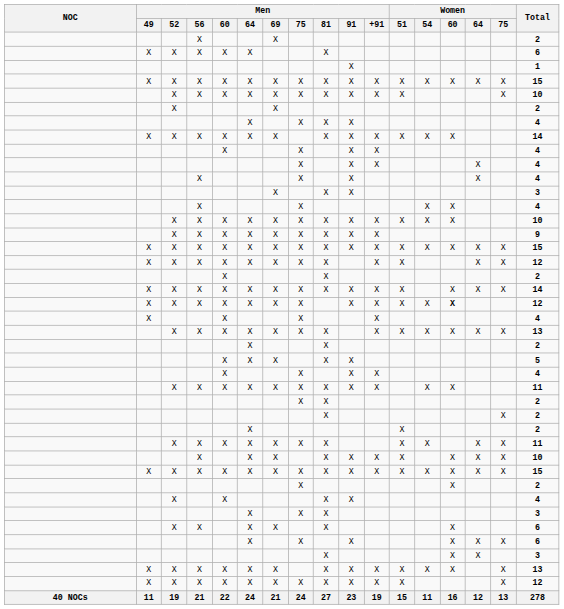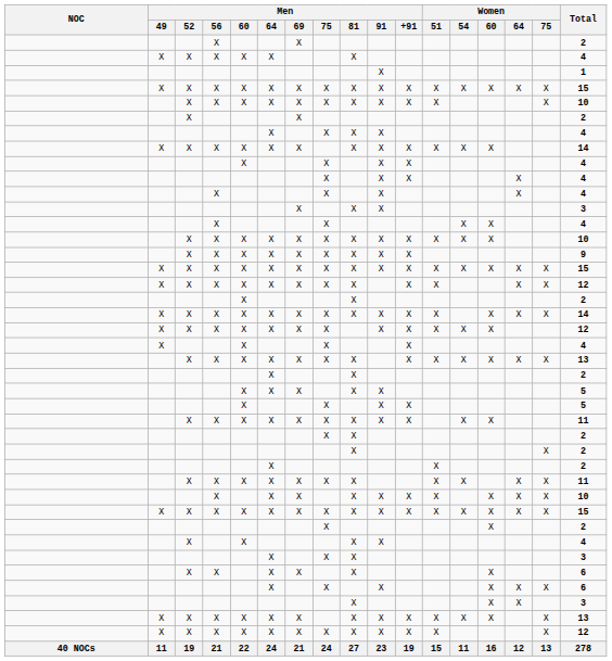row 4 | Total: 6 -> 4
row 22 | Women / 60: bold -> normal
row 27 | Total: 4 -> 5
